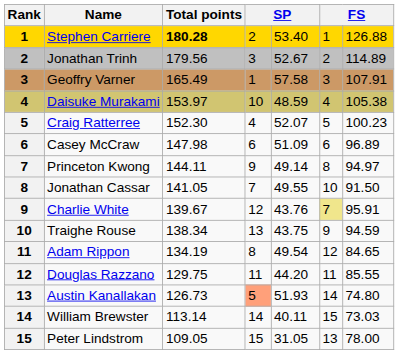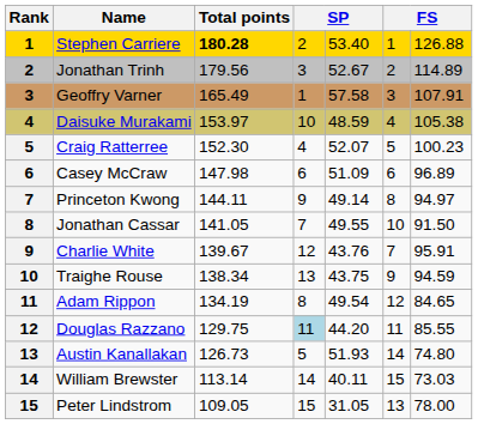Charlie White | column 6: khaki background -> no background
Douglas Razzano | column 4: no background -> lightblue background
Austin Kanallakan | column 4: lightsalmon background -> no background
